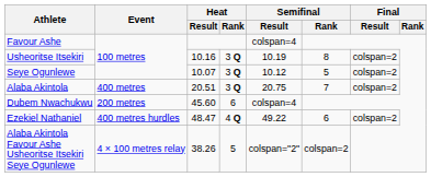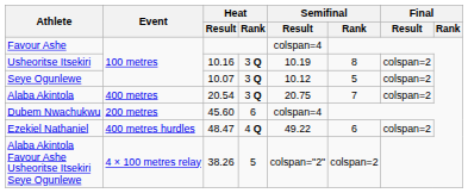Alaba Akintola | Heat / Result: 20.51 -> 20.54
